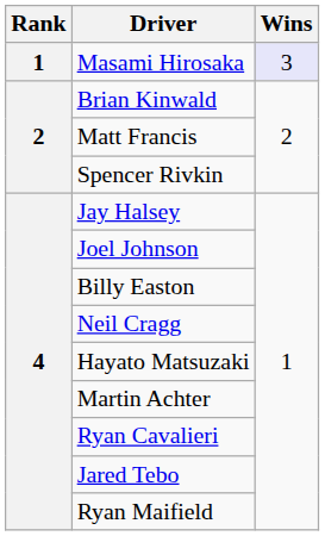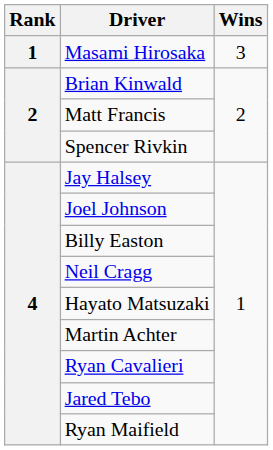Masami Hirosaka | Wins: lavender background -> no background
